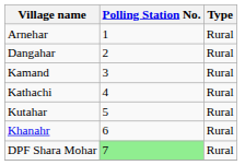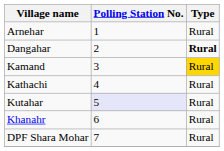Dangahar | Type: normal -> bold
Kamand | Type: no background -> gold background
Kutahar | Polling Station No.: no background -> lavender background
DPF Shara Mohar | Polling Station No.: lightgreen background -> no background
